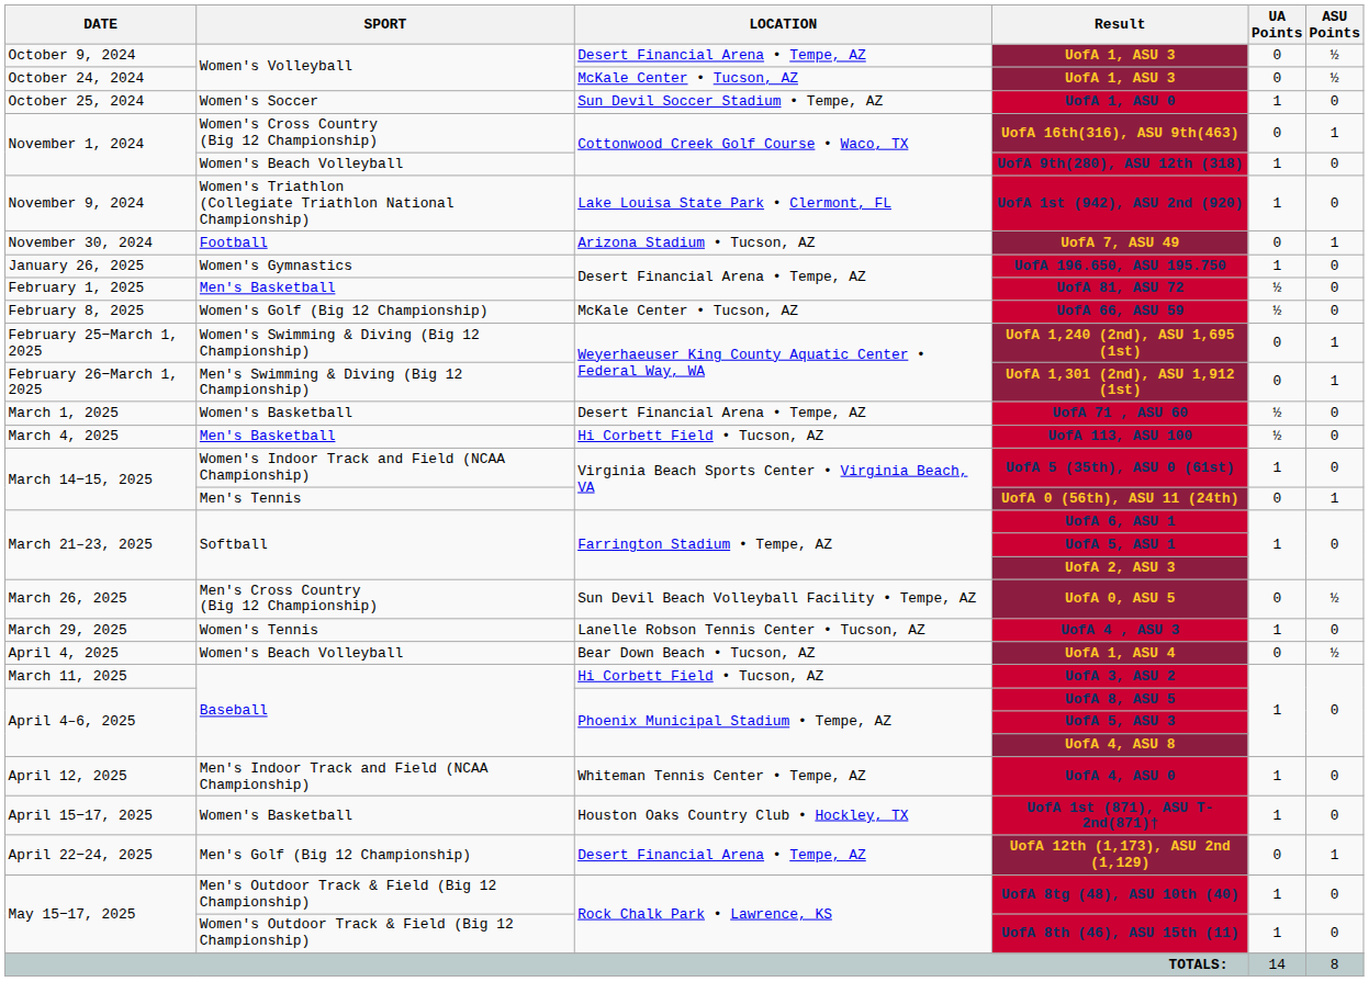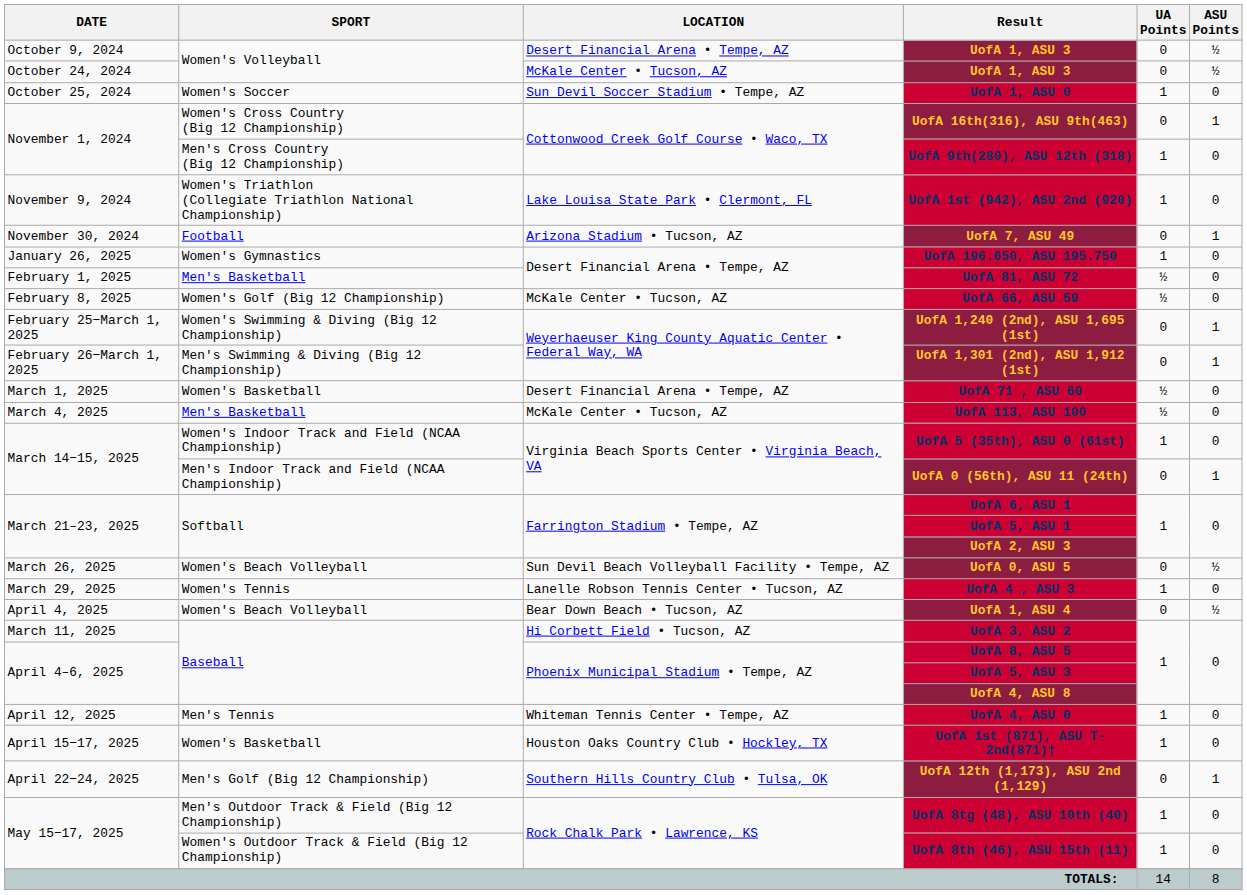UofA 9th(280), ASU 12th (318) | SPORT: Women's Beach Volleyball -> Men's Cross Country (Big 12 Championship)
UofA 113, ASU 100 | LOCATION: Hi Corbett Field • Tucson, AZ -> McKale Center • Tucson, AZ
UofA 0 (56th), ASU 11 (24th) | SPORT: Men's Tennis -> Men's Indoor Track and Field (NCAA Championship)
UofA 0, ASU 5 | SPORT: Men's Cross Country (Big 12 Championship) -> Women's Beach Volleyball
UofA 4, ASU 0 | SPORT: Men's Indoor Track and Field (NCAA Championship) -> Men's Tennis
UofA 12th (1,173), ASU 2nd (1,129) | LOCATION: Desert Financial Arena • Tempe, AZ -> Southern Hills Country Club • Tulsa, OK
